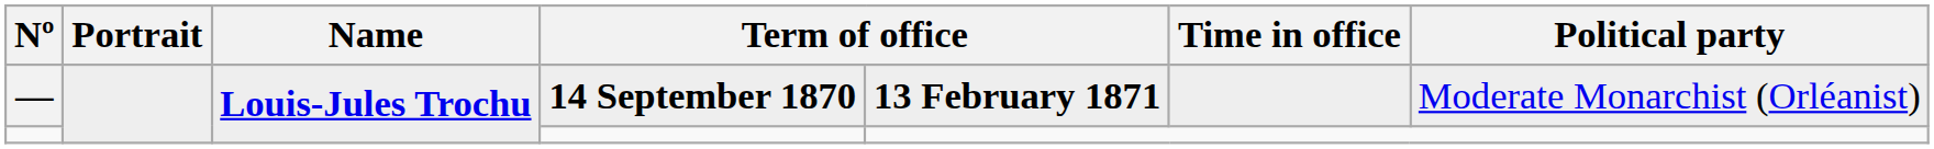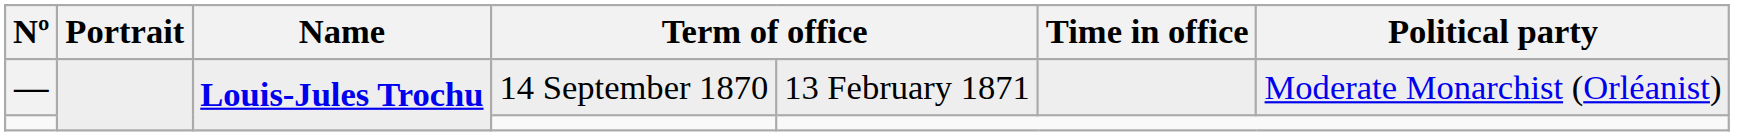Louis-Jules Trochu | column 4: bold -> normal
Louis-Jules Trochu | column 5: bold -> normal
